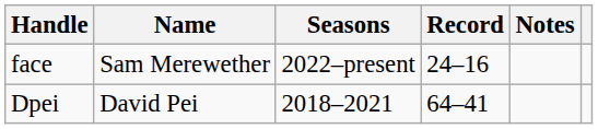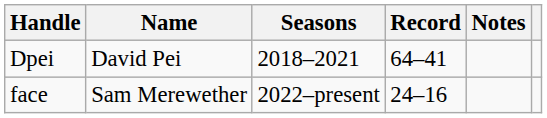rows swapped: Dpei <-> face
